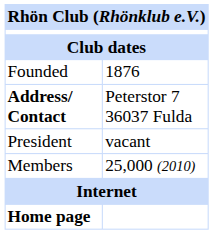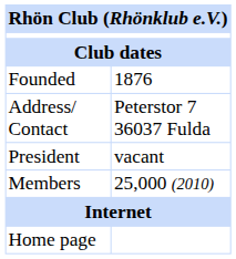Address/ Contact | column 1: bold -> normal
Home page | column 1: bold -> normal
